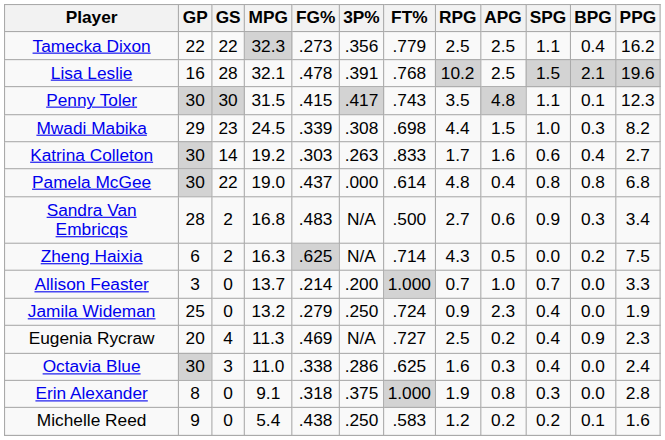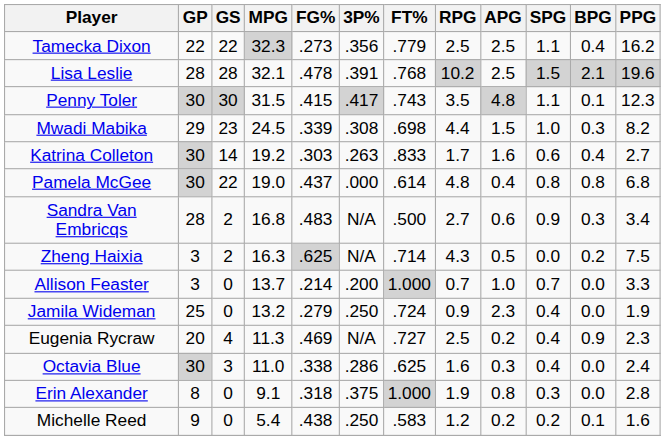Lisa Leslie | GP: 16 -> 28
Zheng Haixia | GP: 6 -> 3
